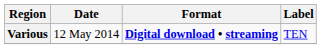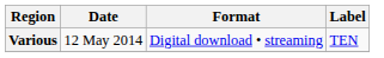Various | Format: bold -> normal
